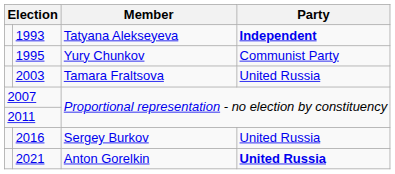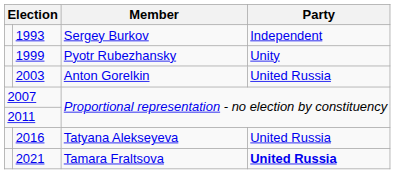1993 | Member: Tatyana Alekseyeva -> Sergey Burkov
1993 | Party: bold -> normal
- row: 1995 | Yury Chunkov | Communist Party
+ row: 1999 | Pyotr Rubezhansky | Unity
2003 | Member: Tamara Fraltsova -> Anton Gorelkin
2016 | Member: Sergey Burkov -> Tatyana Alekseyeva
2021 | Member: Anton Gorelkin -> Tamara Fraltsova
